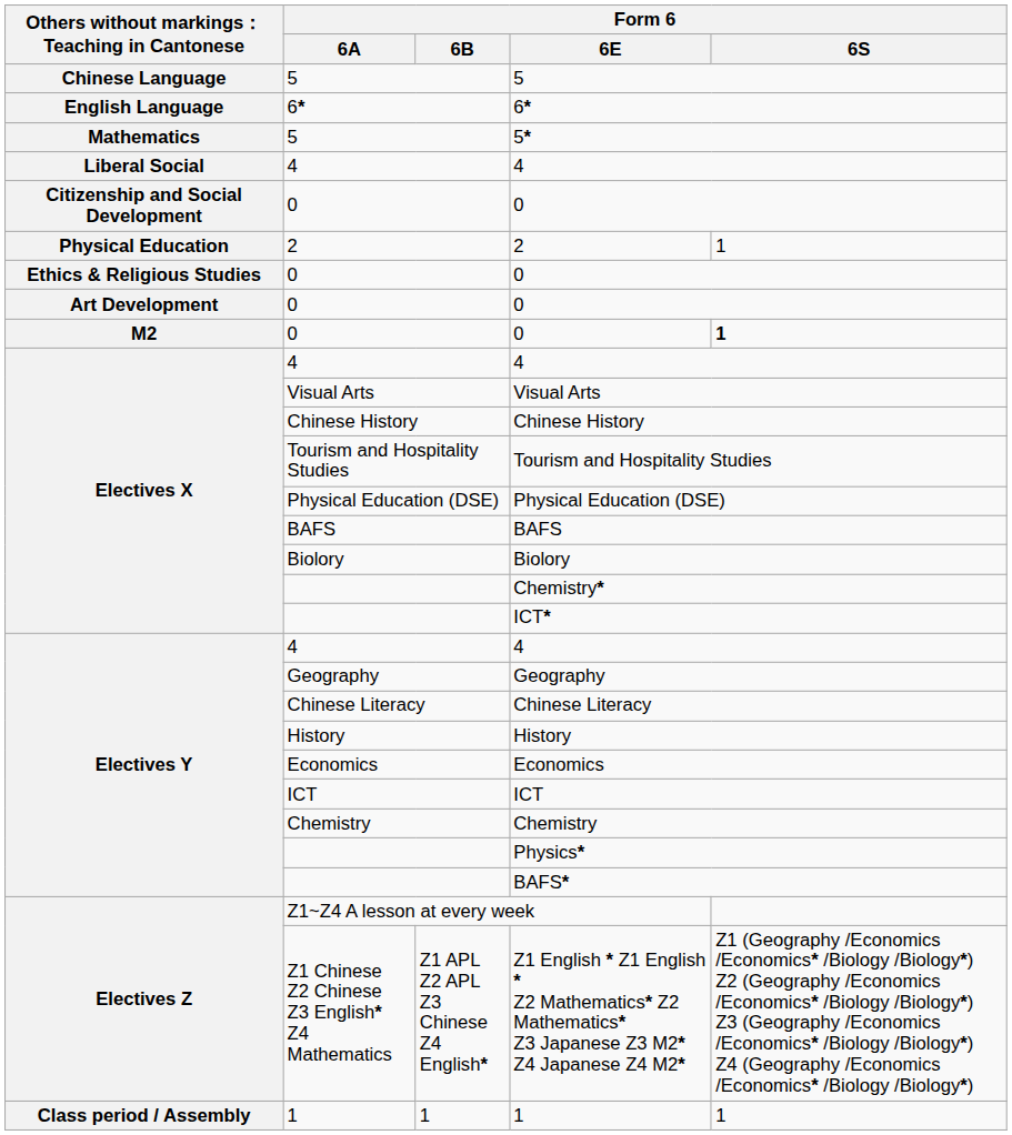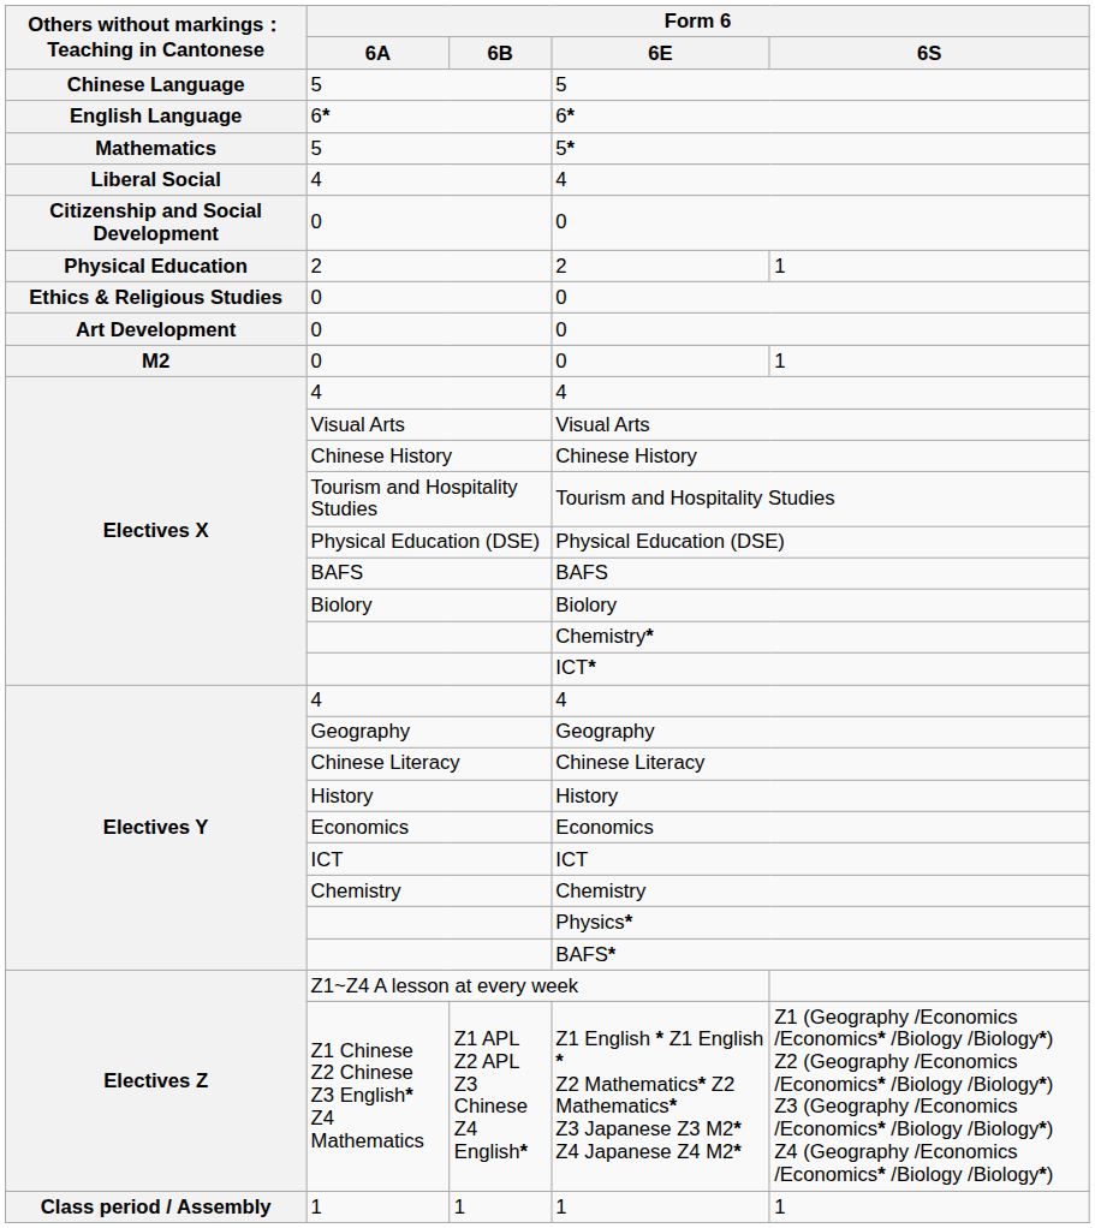M2 / 0 | Form 6 / 6S: bold -> normal
